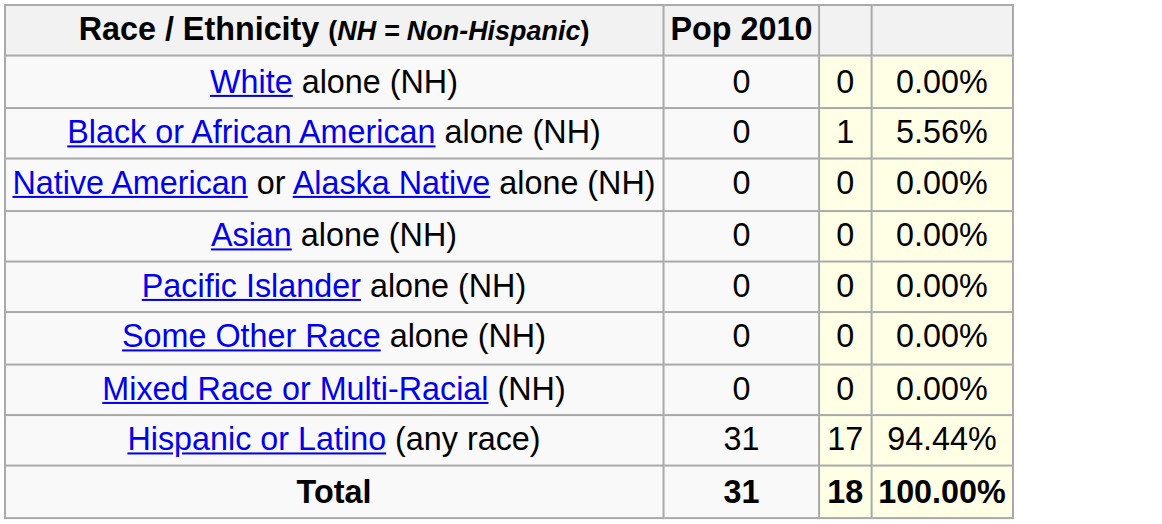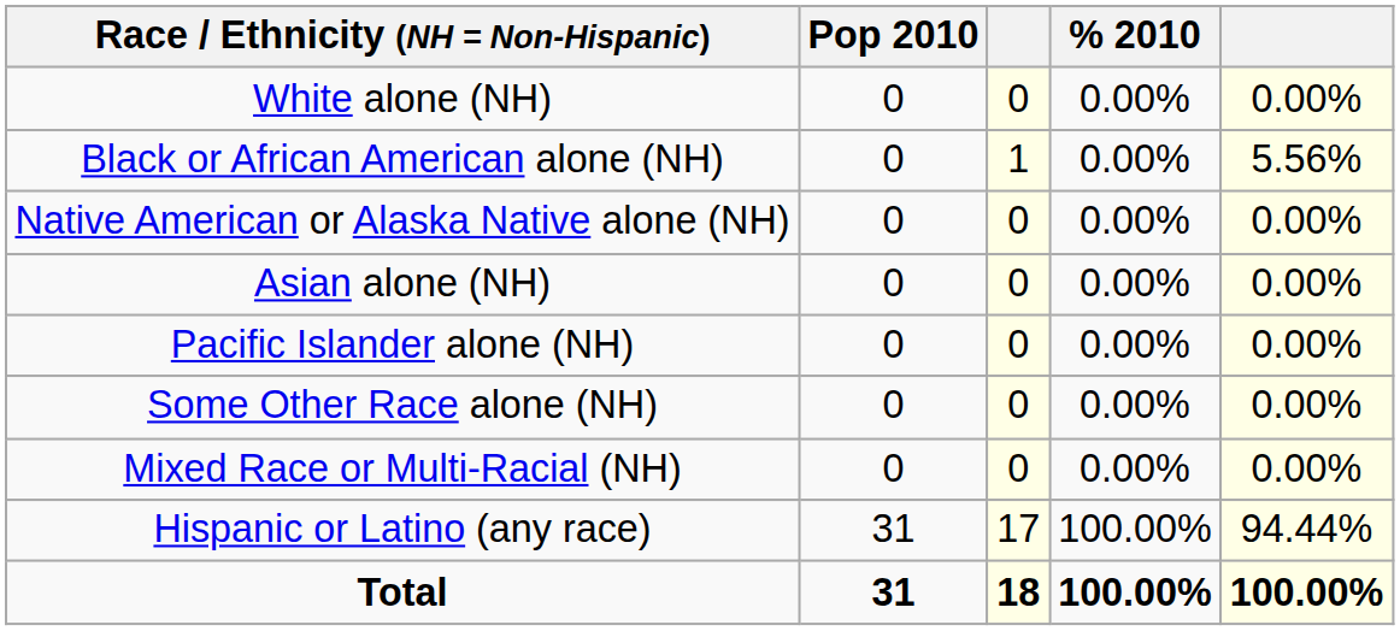+ column: % 2010 | 0.00% | 0.00% | 0.00% | 0.00% | 0.00% | 0.00% | 0.00% | 100.00% | 100.00%
